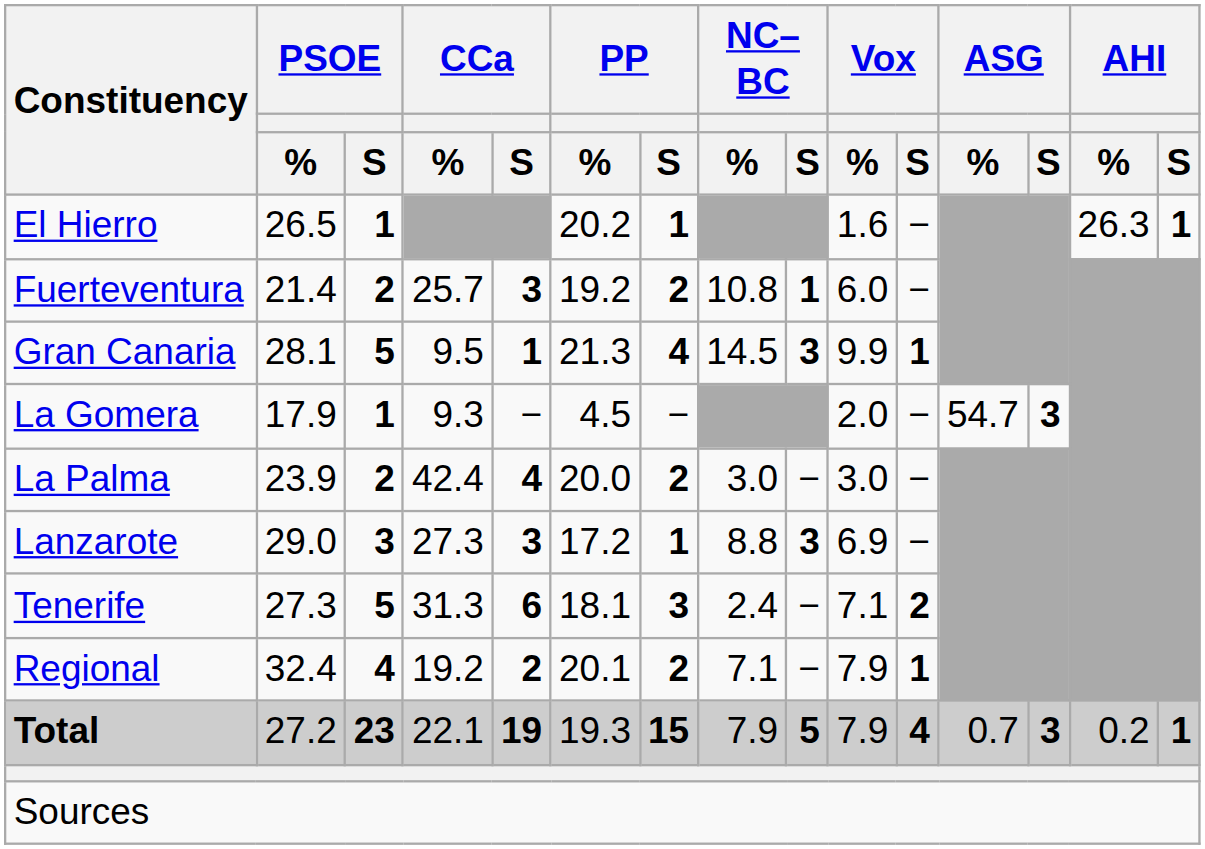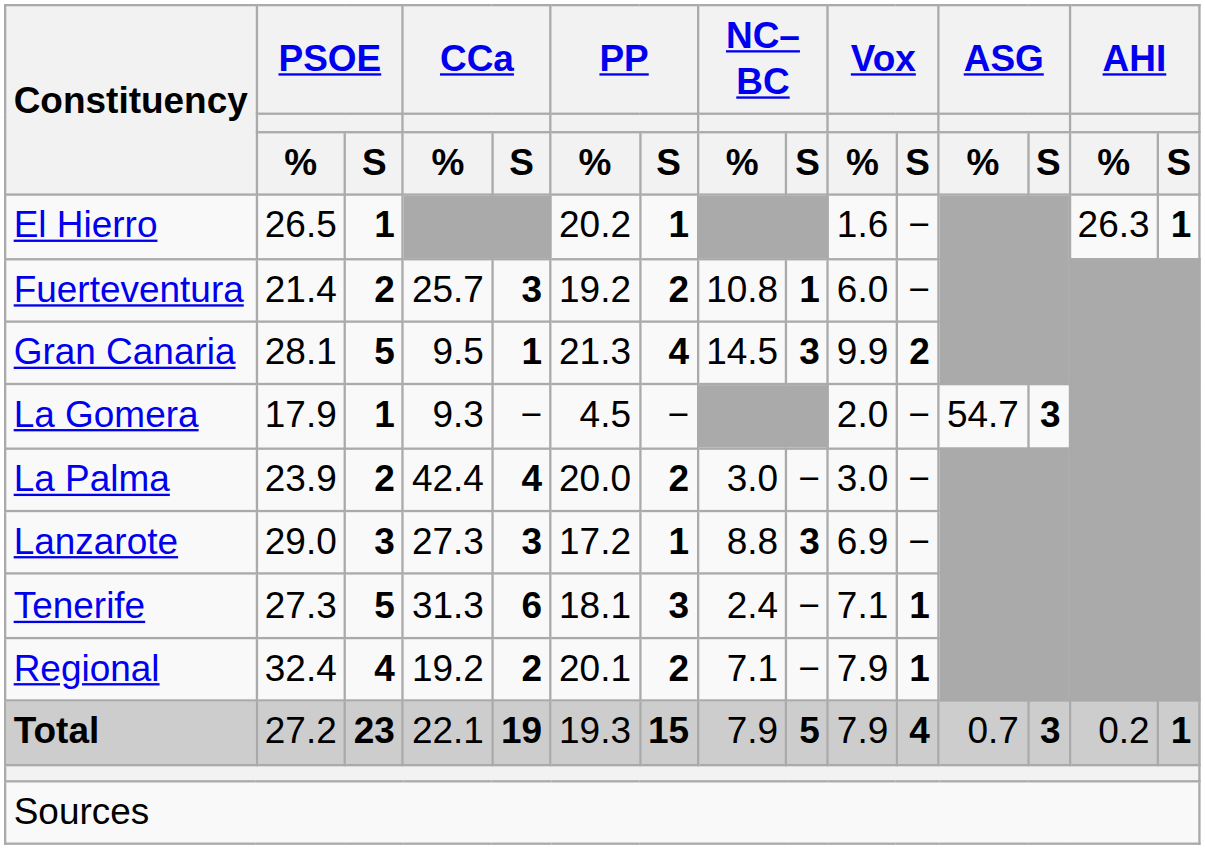Gran Canaria | Vox / S: 1 -> 2
Tenerife | Vox / S: 2 -> 1
